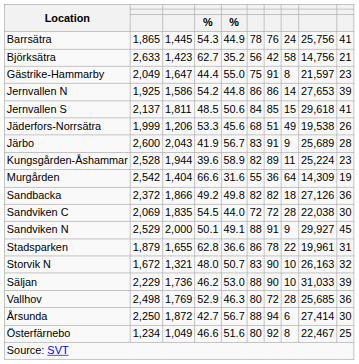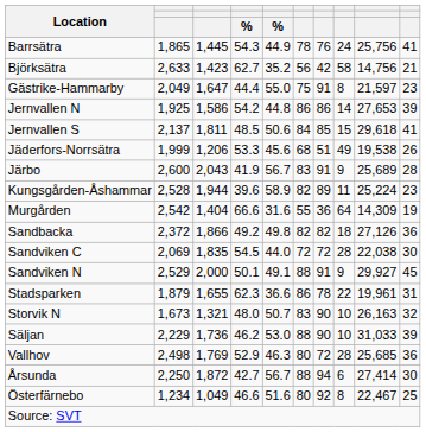Stadsparken | column 4: 62.8 -> 62.3
Storvik N | column 2: 1,672 -> 1,673
